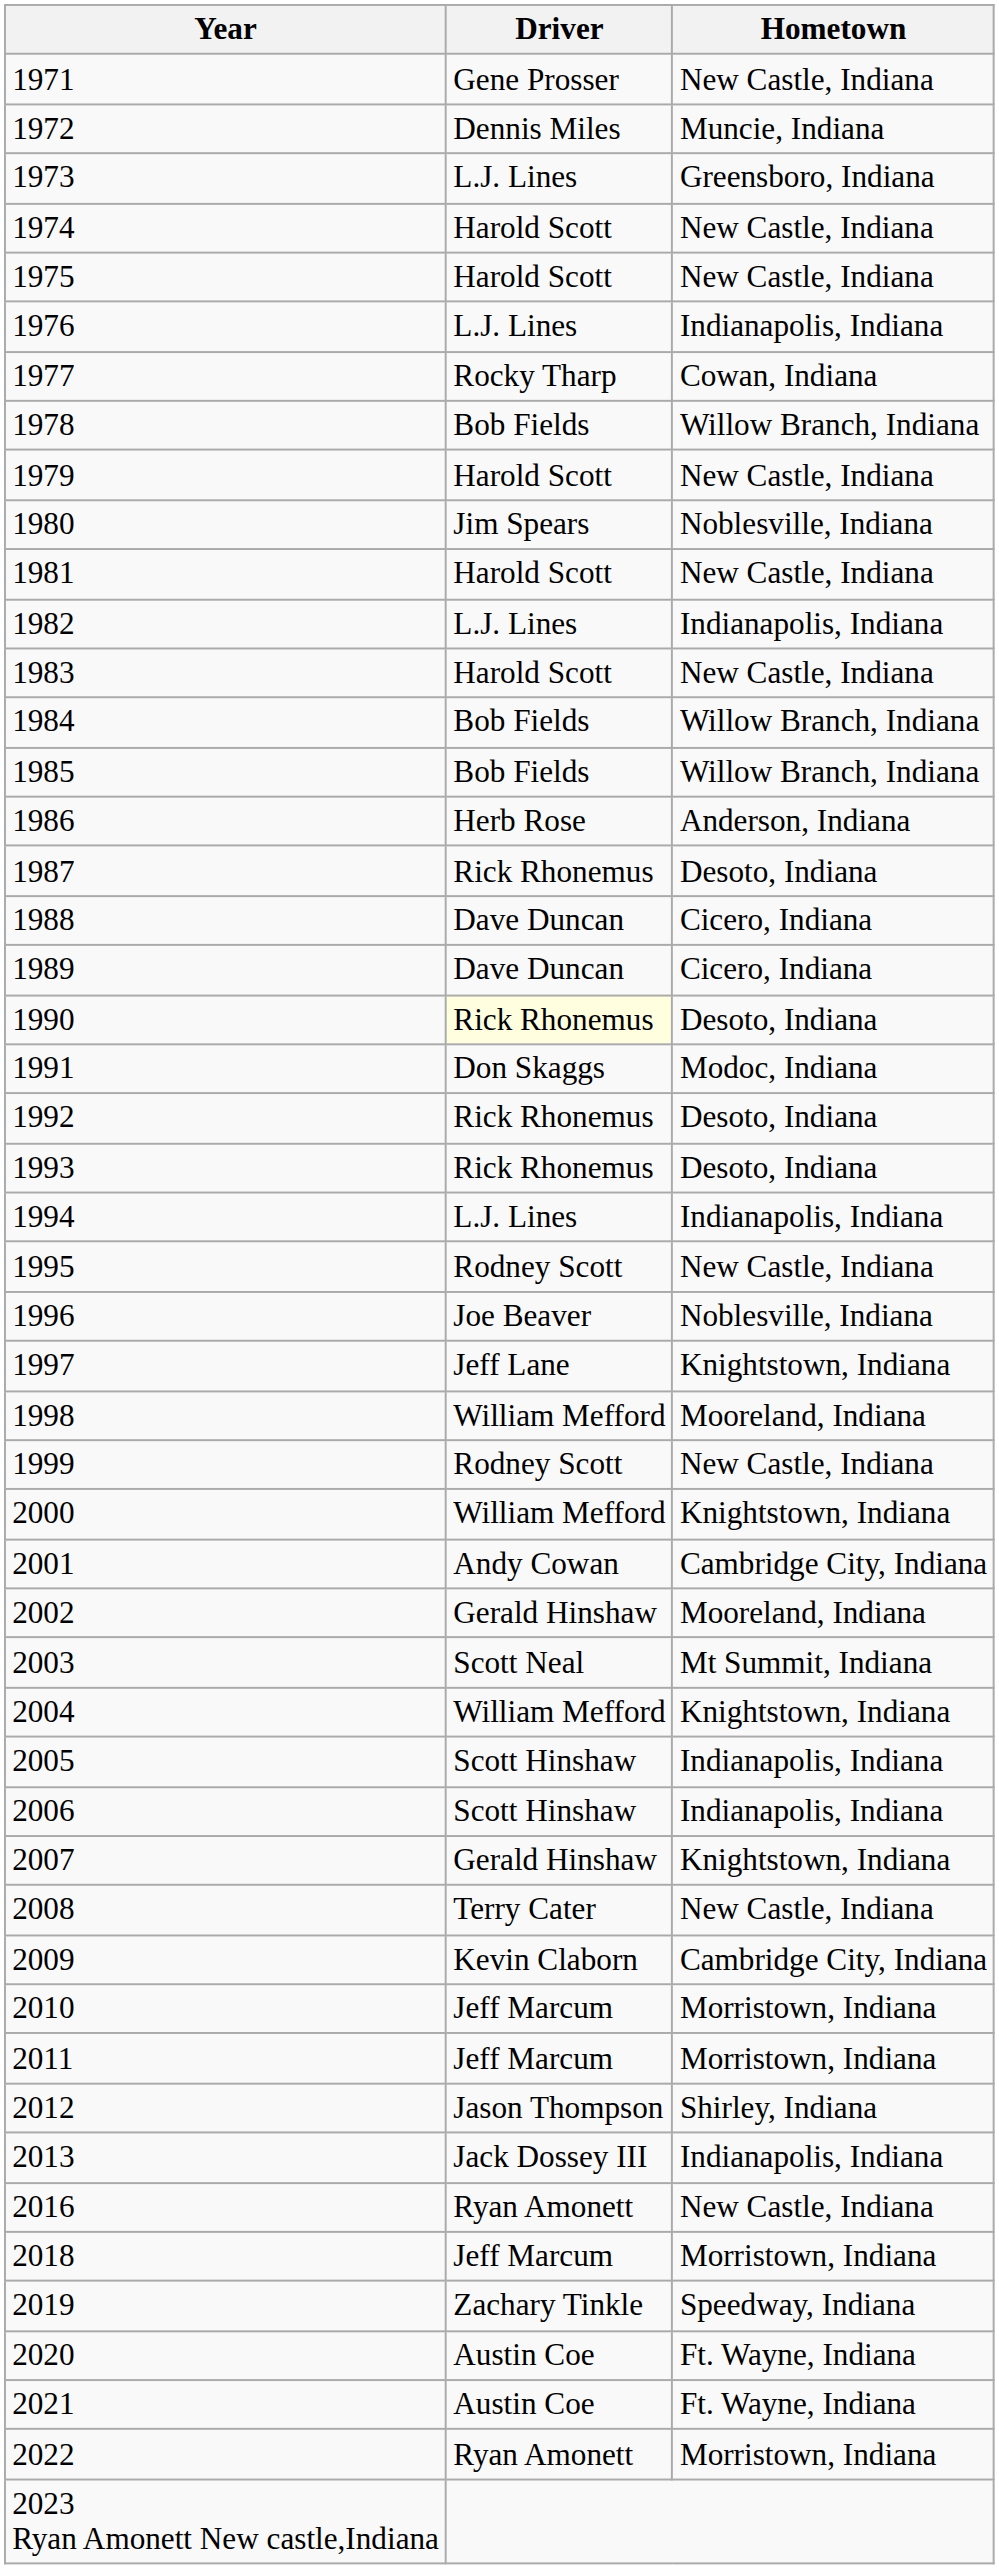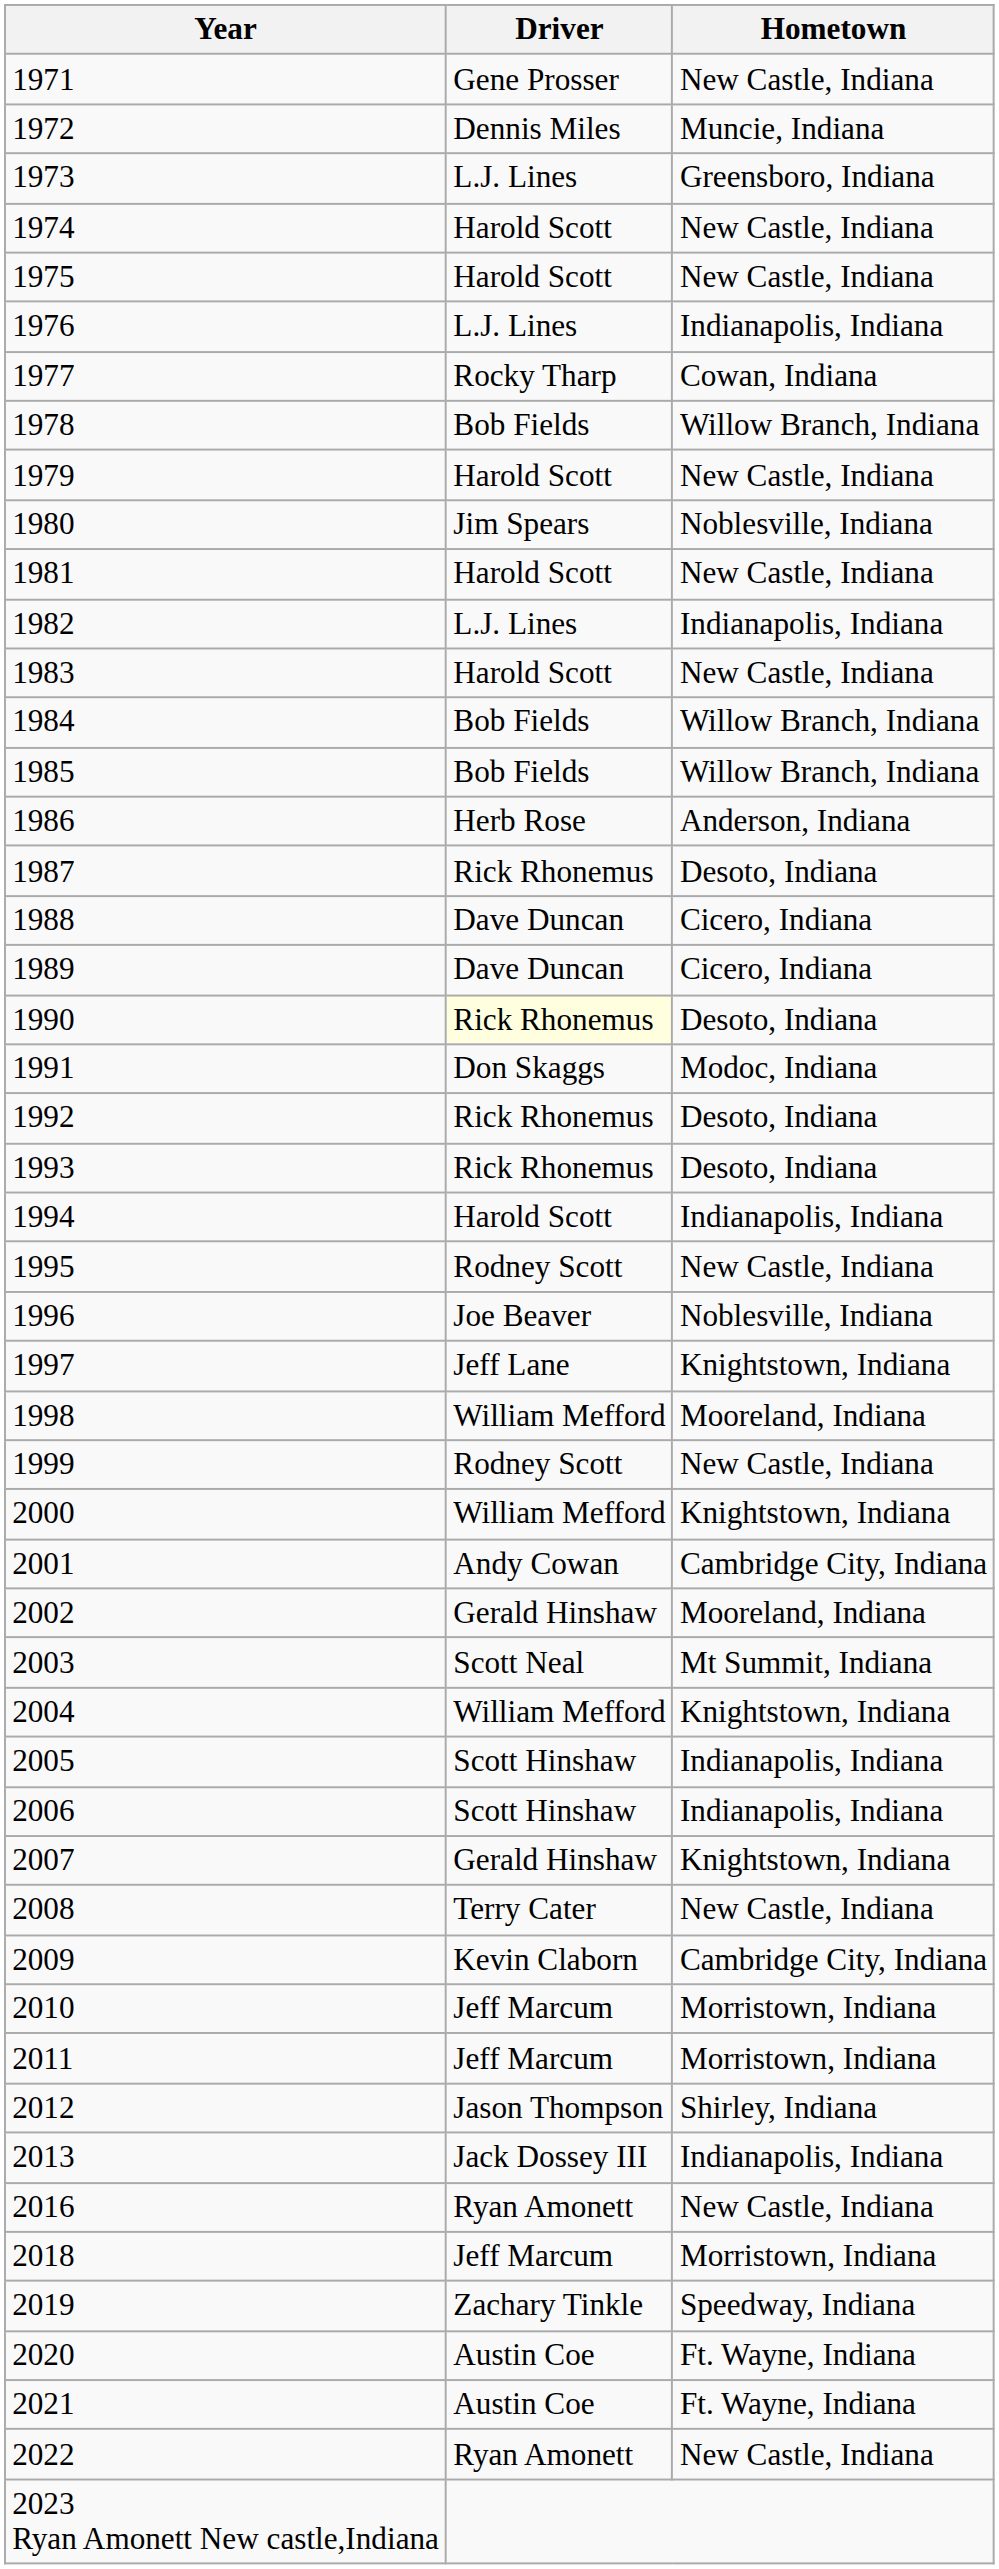1994 | Driver: L.J. Lines -> Harold Scott
2022 | Hometown: Morristown, Indiana -> New Castle, Indiana
